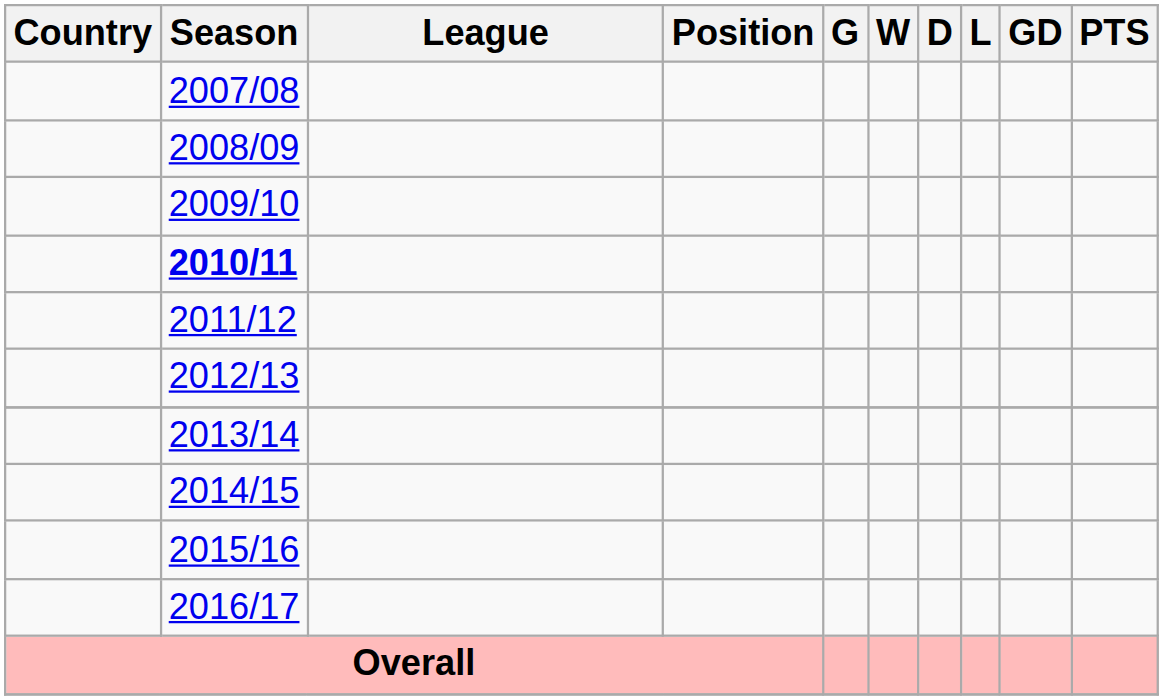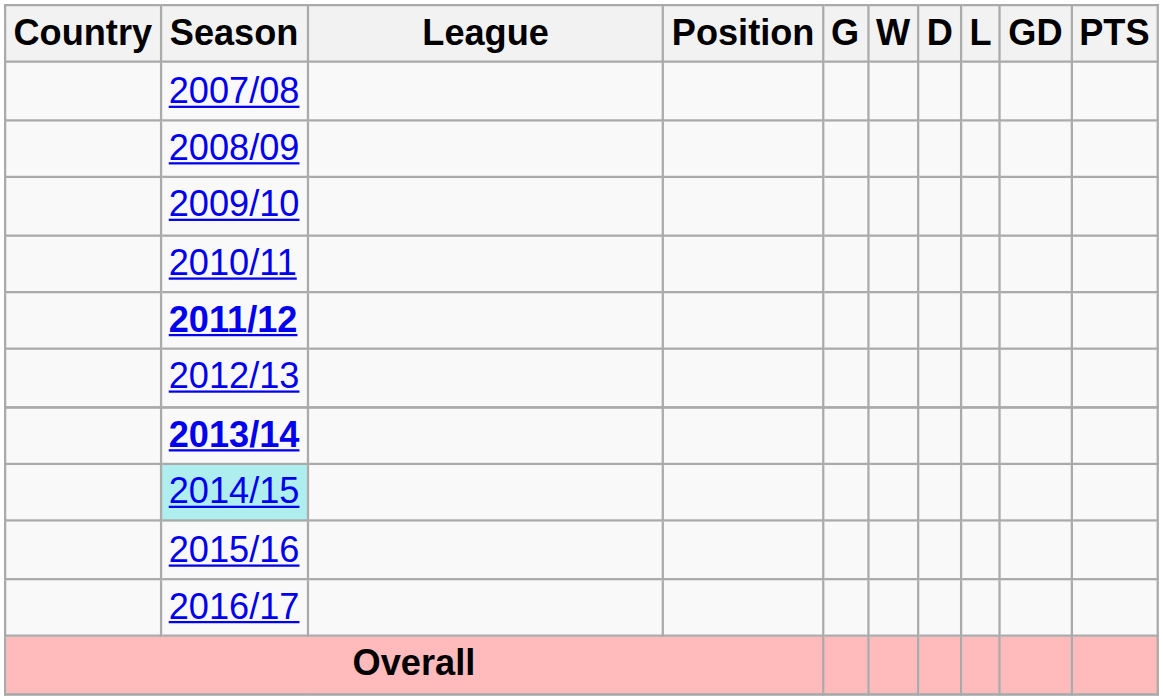2010/11 | Season: bold -> normal
2011/12 | Season: normal -> bold
2013/14 | Season: normal -> bold
2014/15 | Season: no background -> paleturquoise background
